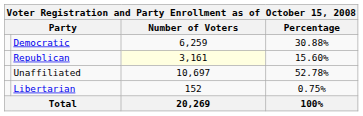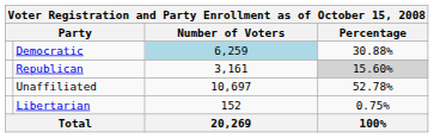Democratic | Number of Voters: no background -> lightblue background
Republican | Number of Voters: lightyellow background -> no background
Republican | Percentage: no background -> lightgrey background
